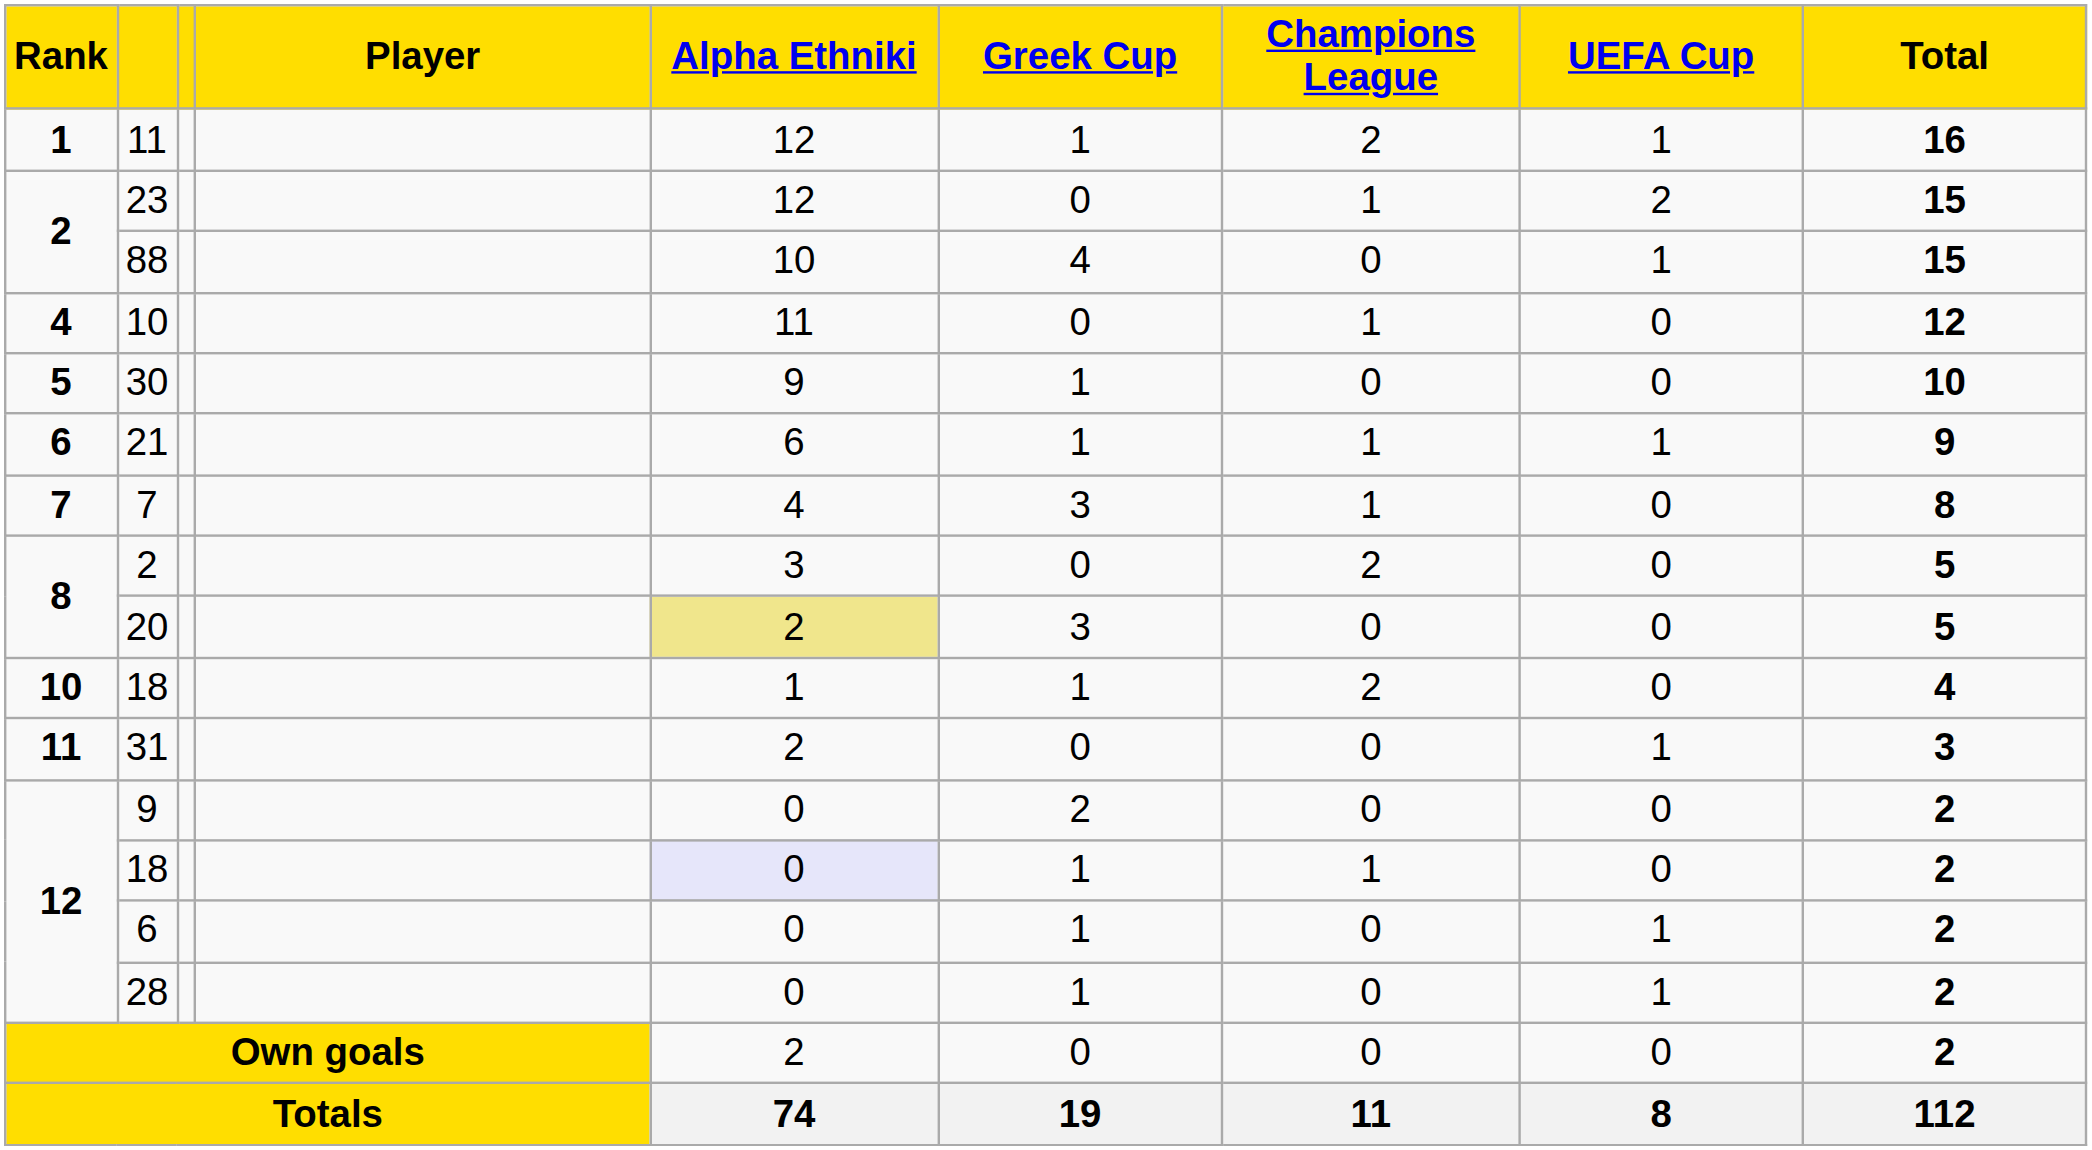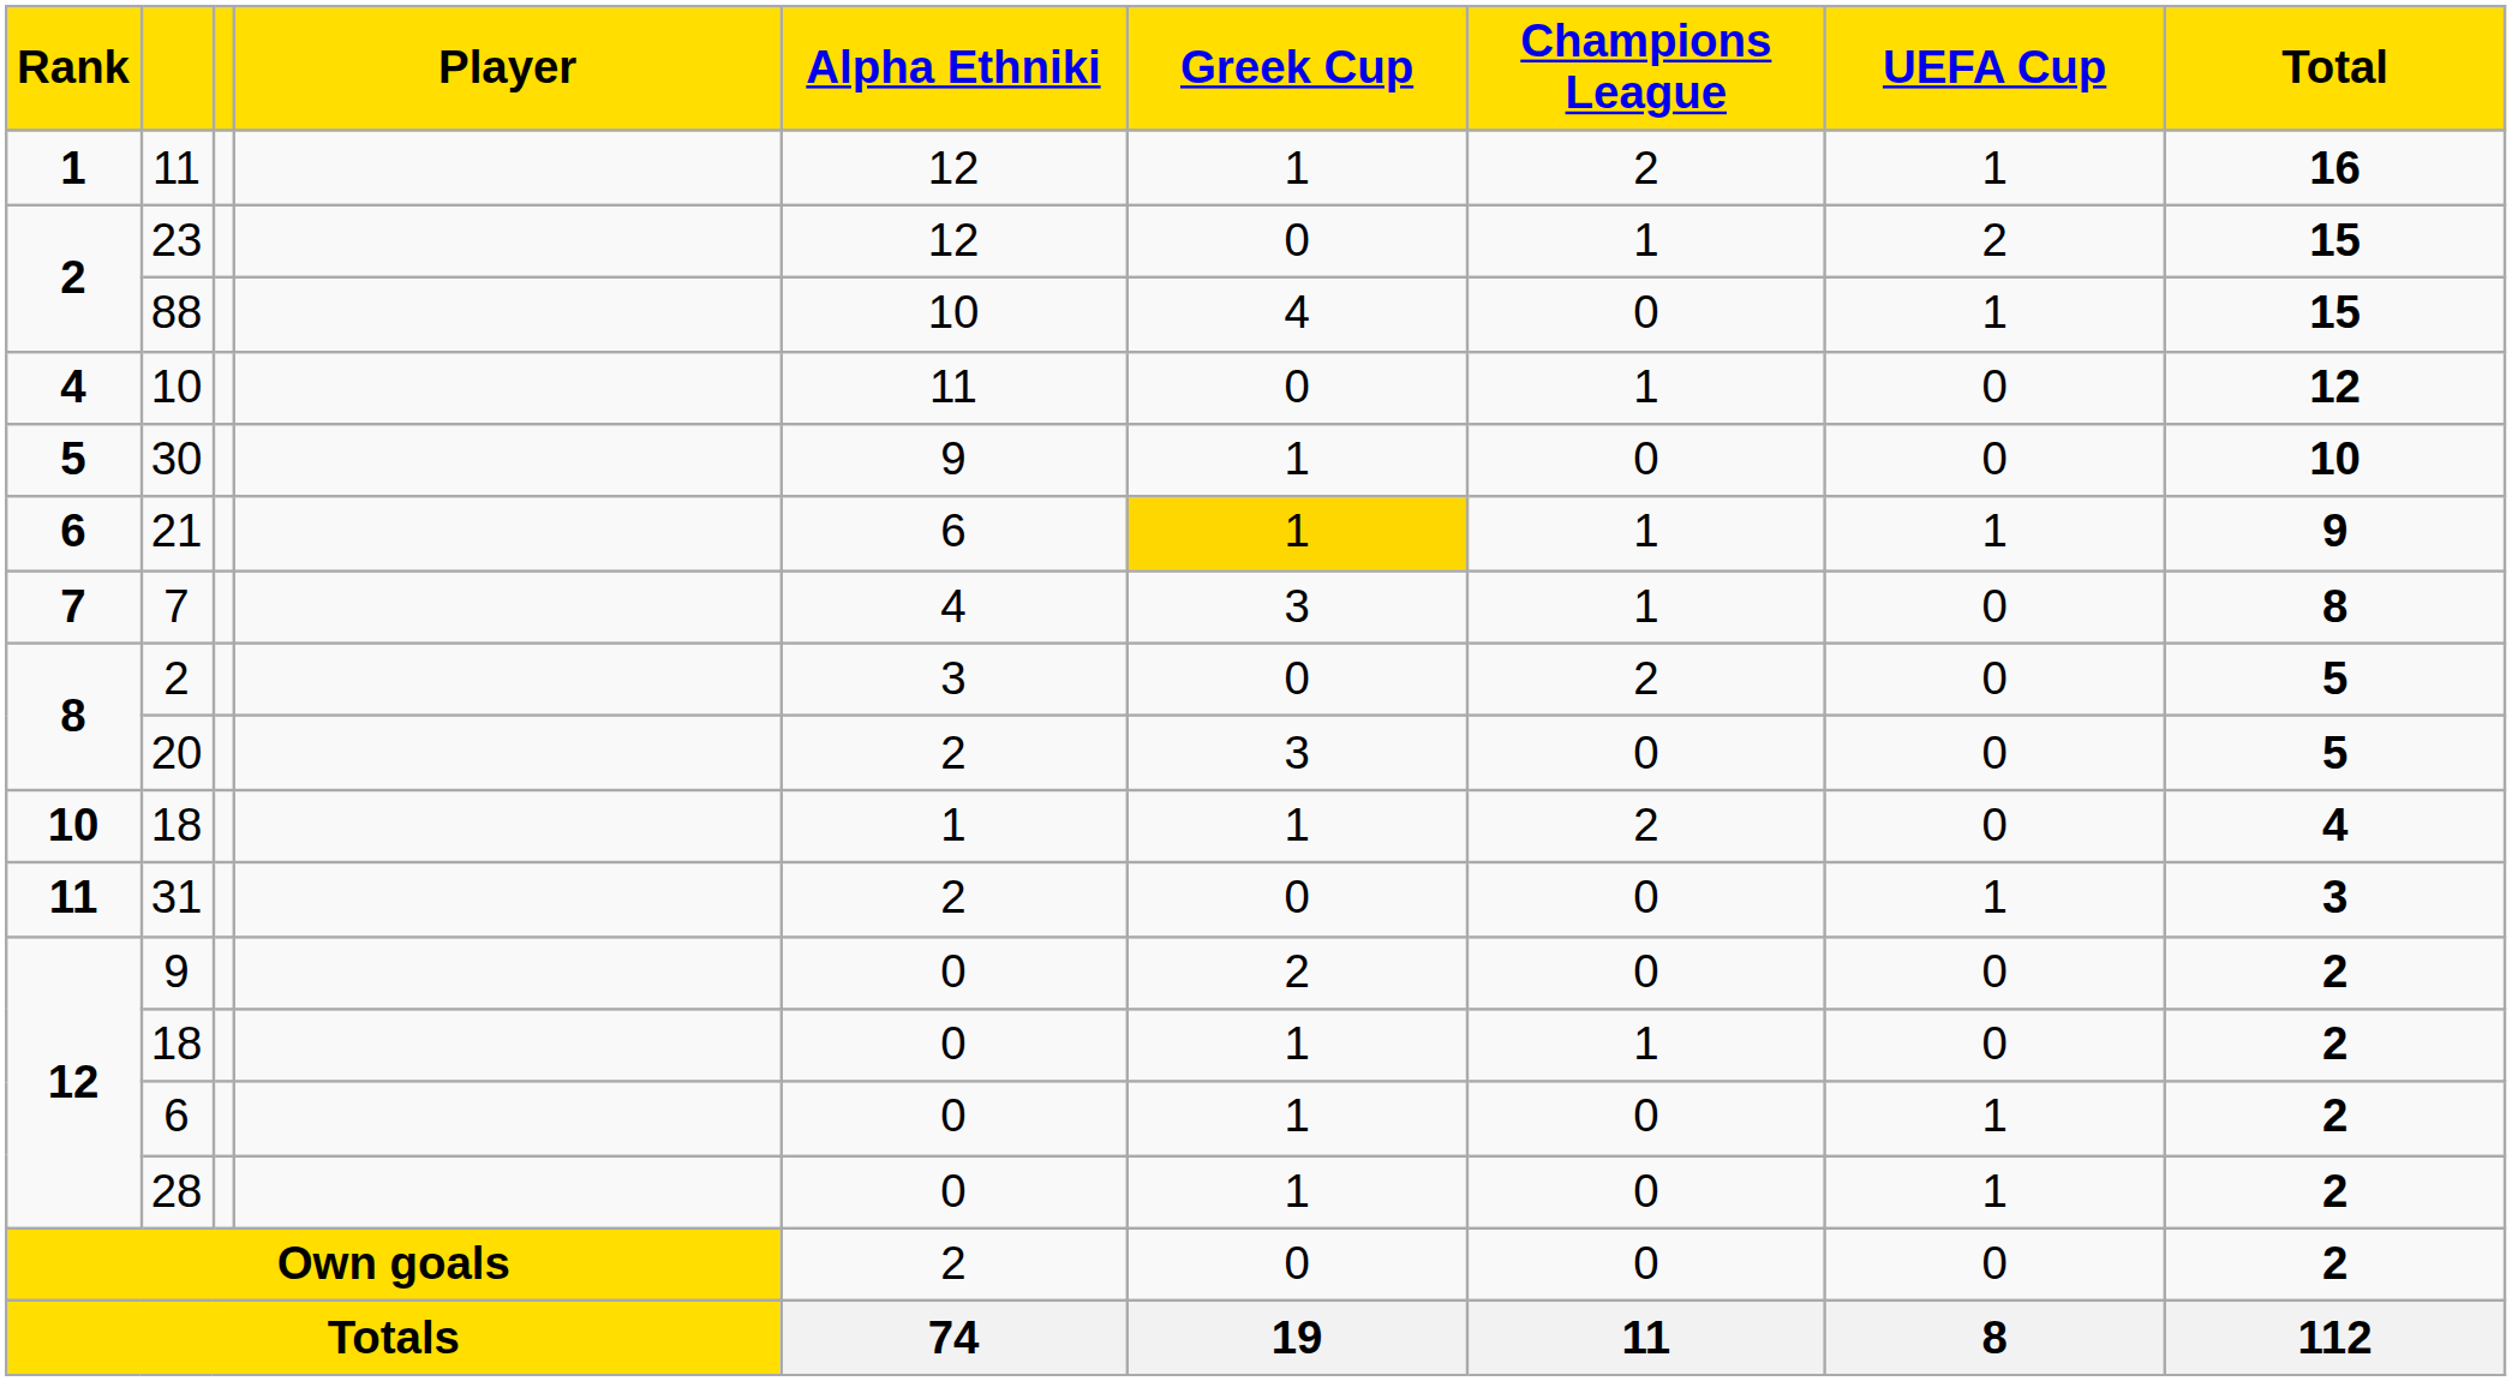21 | Greek Cup: no background -> gold background
20 | Alpha Ethniki: khaki background -> no background
12 / 18 | Alpha Ethniki: lavender background -> no background
